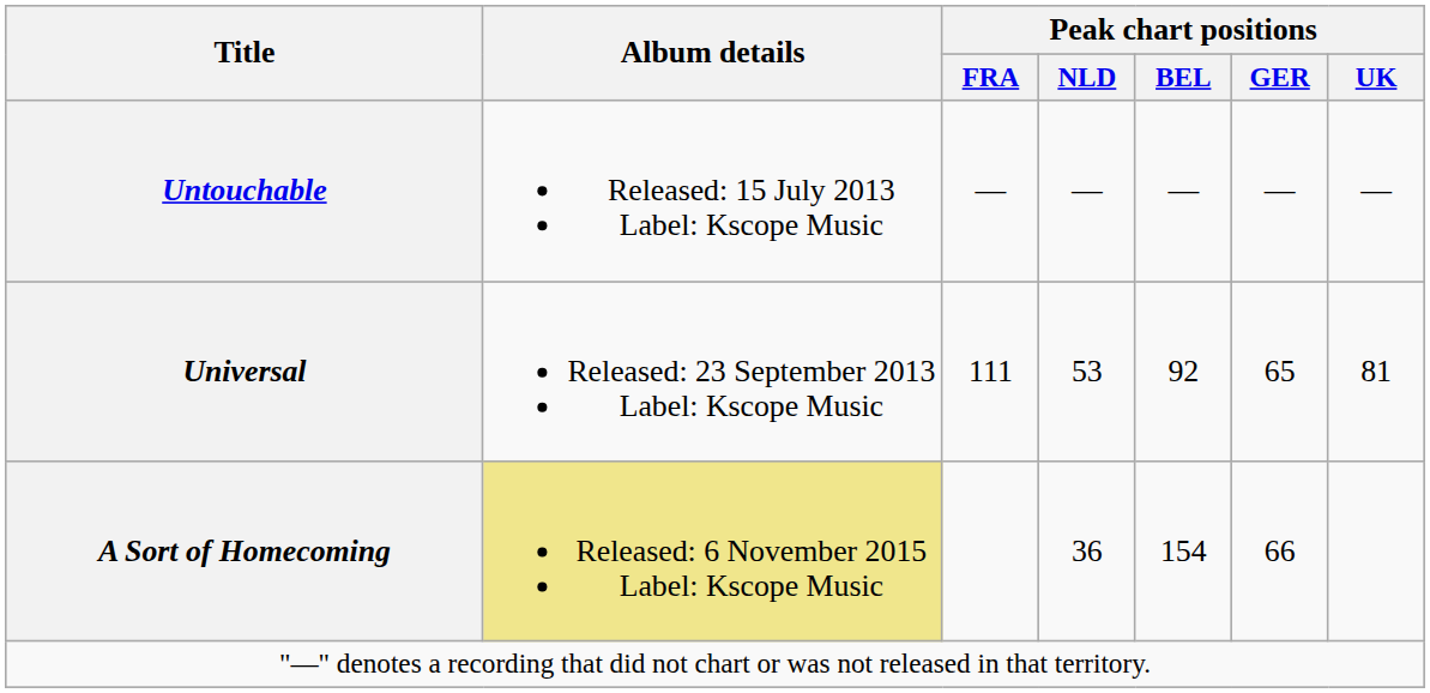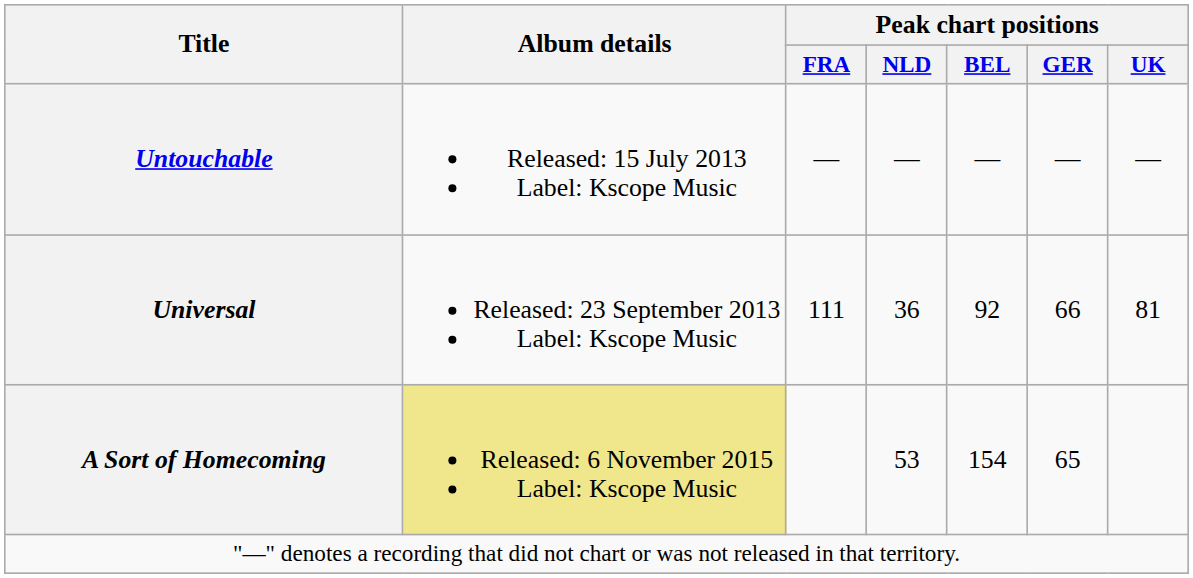Universal | Peak chart positions / NLD: 53 -> 36
Universal | Peak chart positions / GER: 65 -> 66
A Sort of Homecoming | Peak chart positions / NLD: 36 -> 53
A Sort of Homecoming | Peak chart positions / GER: 66 -> 65
